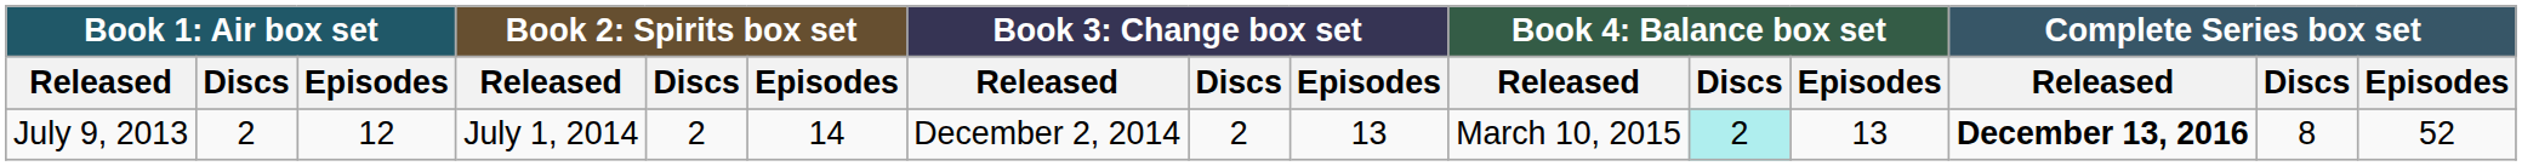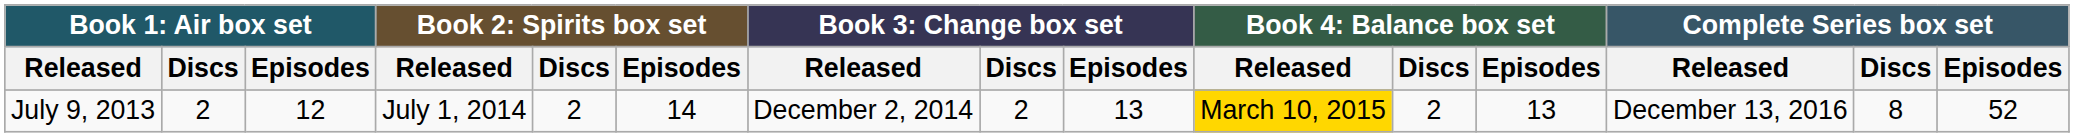July 9, 2013 | column 10: no background -> gold background
July 9, 2013 | column 11: paleturquoise background -> no background
July 9, 2013 | Complete Series box set / Released: bold -> normal
